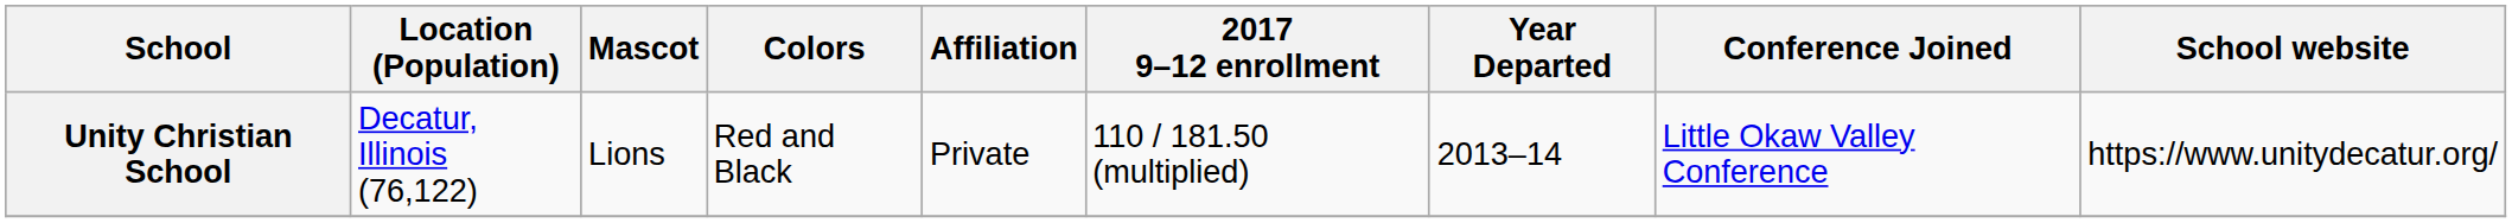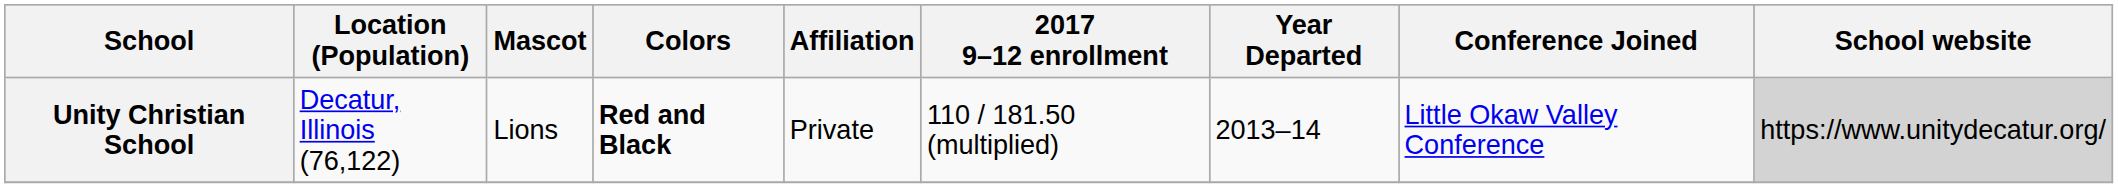Unity Christian School | Colors: normal -> bold
Unity Christian School | School website: no background -> lightgrey background
